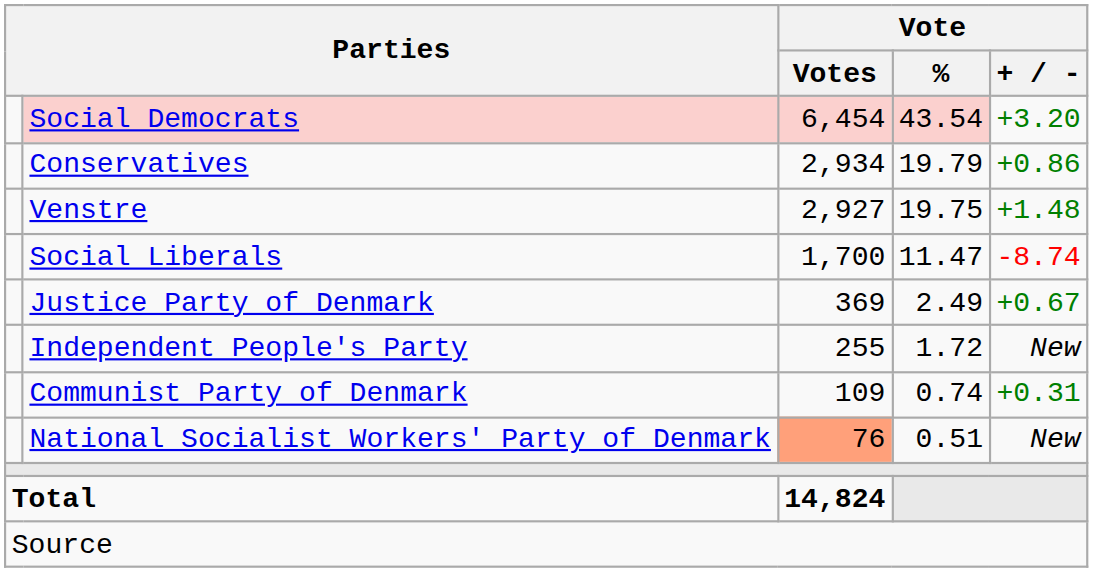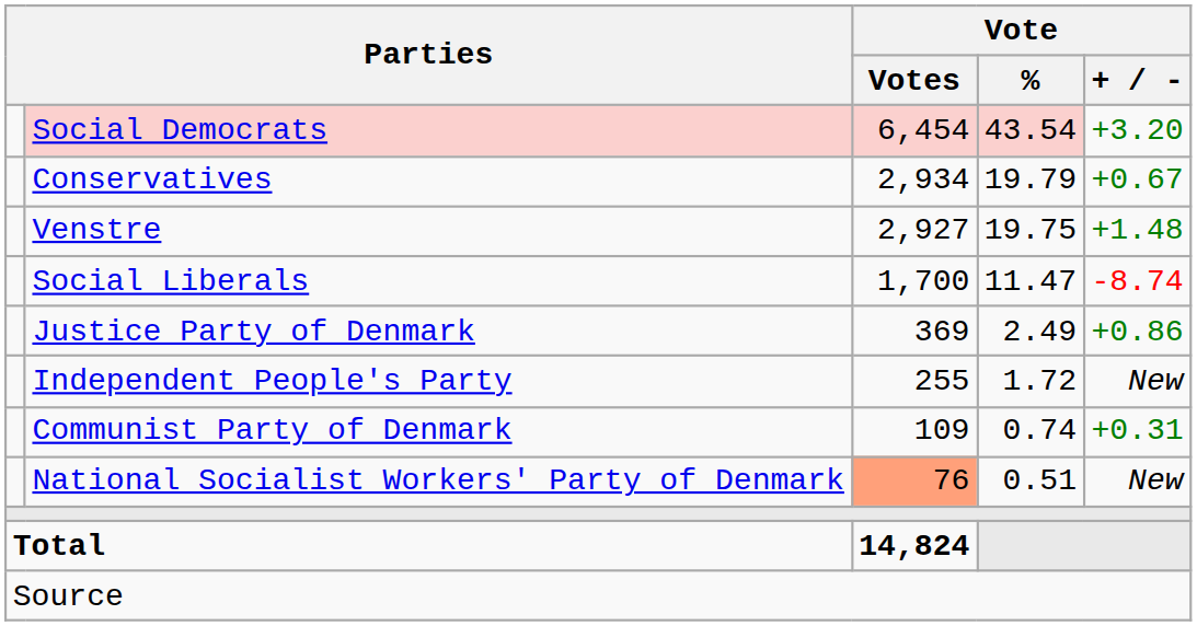Conservatives | Vote / + / -: +0.86 -> +0.67
Justice Party of Denmark | Vote / + / -: +0.67 -> +0.86
